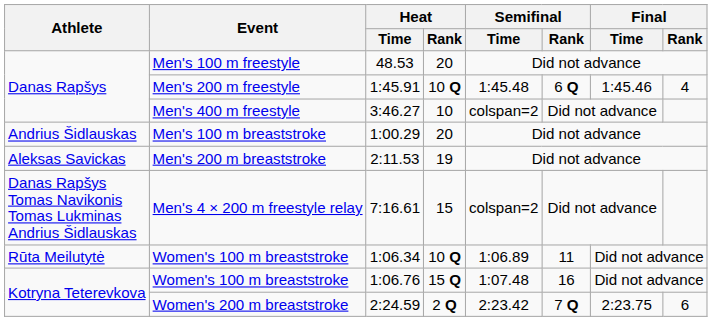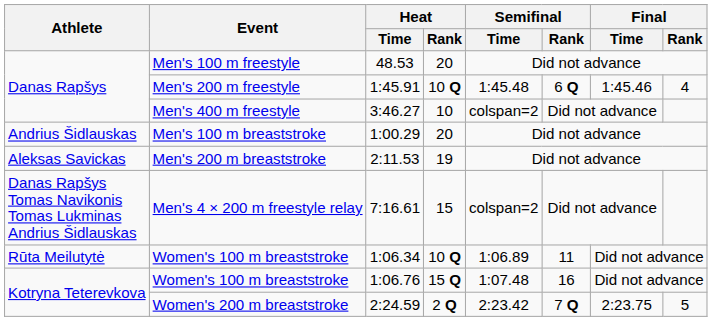2:24.59 | Final / Rank: 6 -> 5
